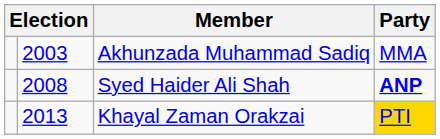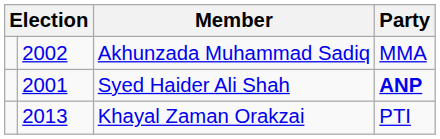Akhunzada Muhammad Sadiq | column 2: 2003 -> 2002
Syed Haider Ali Shah | column 2: 2008 -> 2001
Khayal Zaman Orakzai | Party: gold background -> no background
